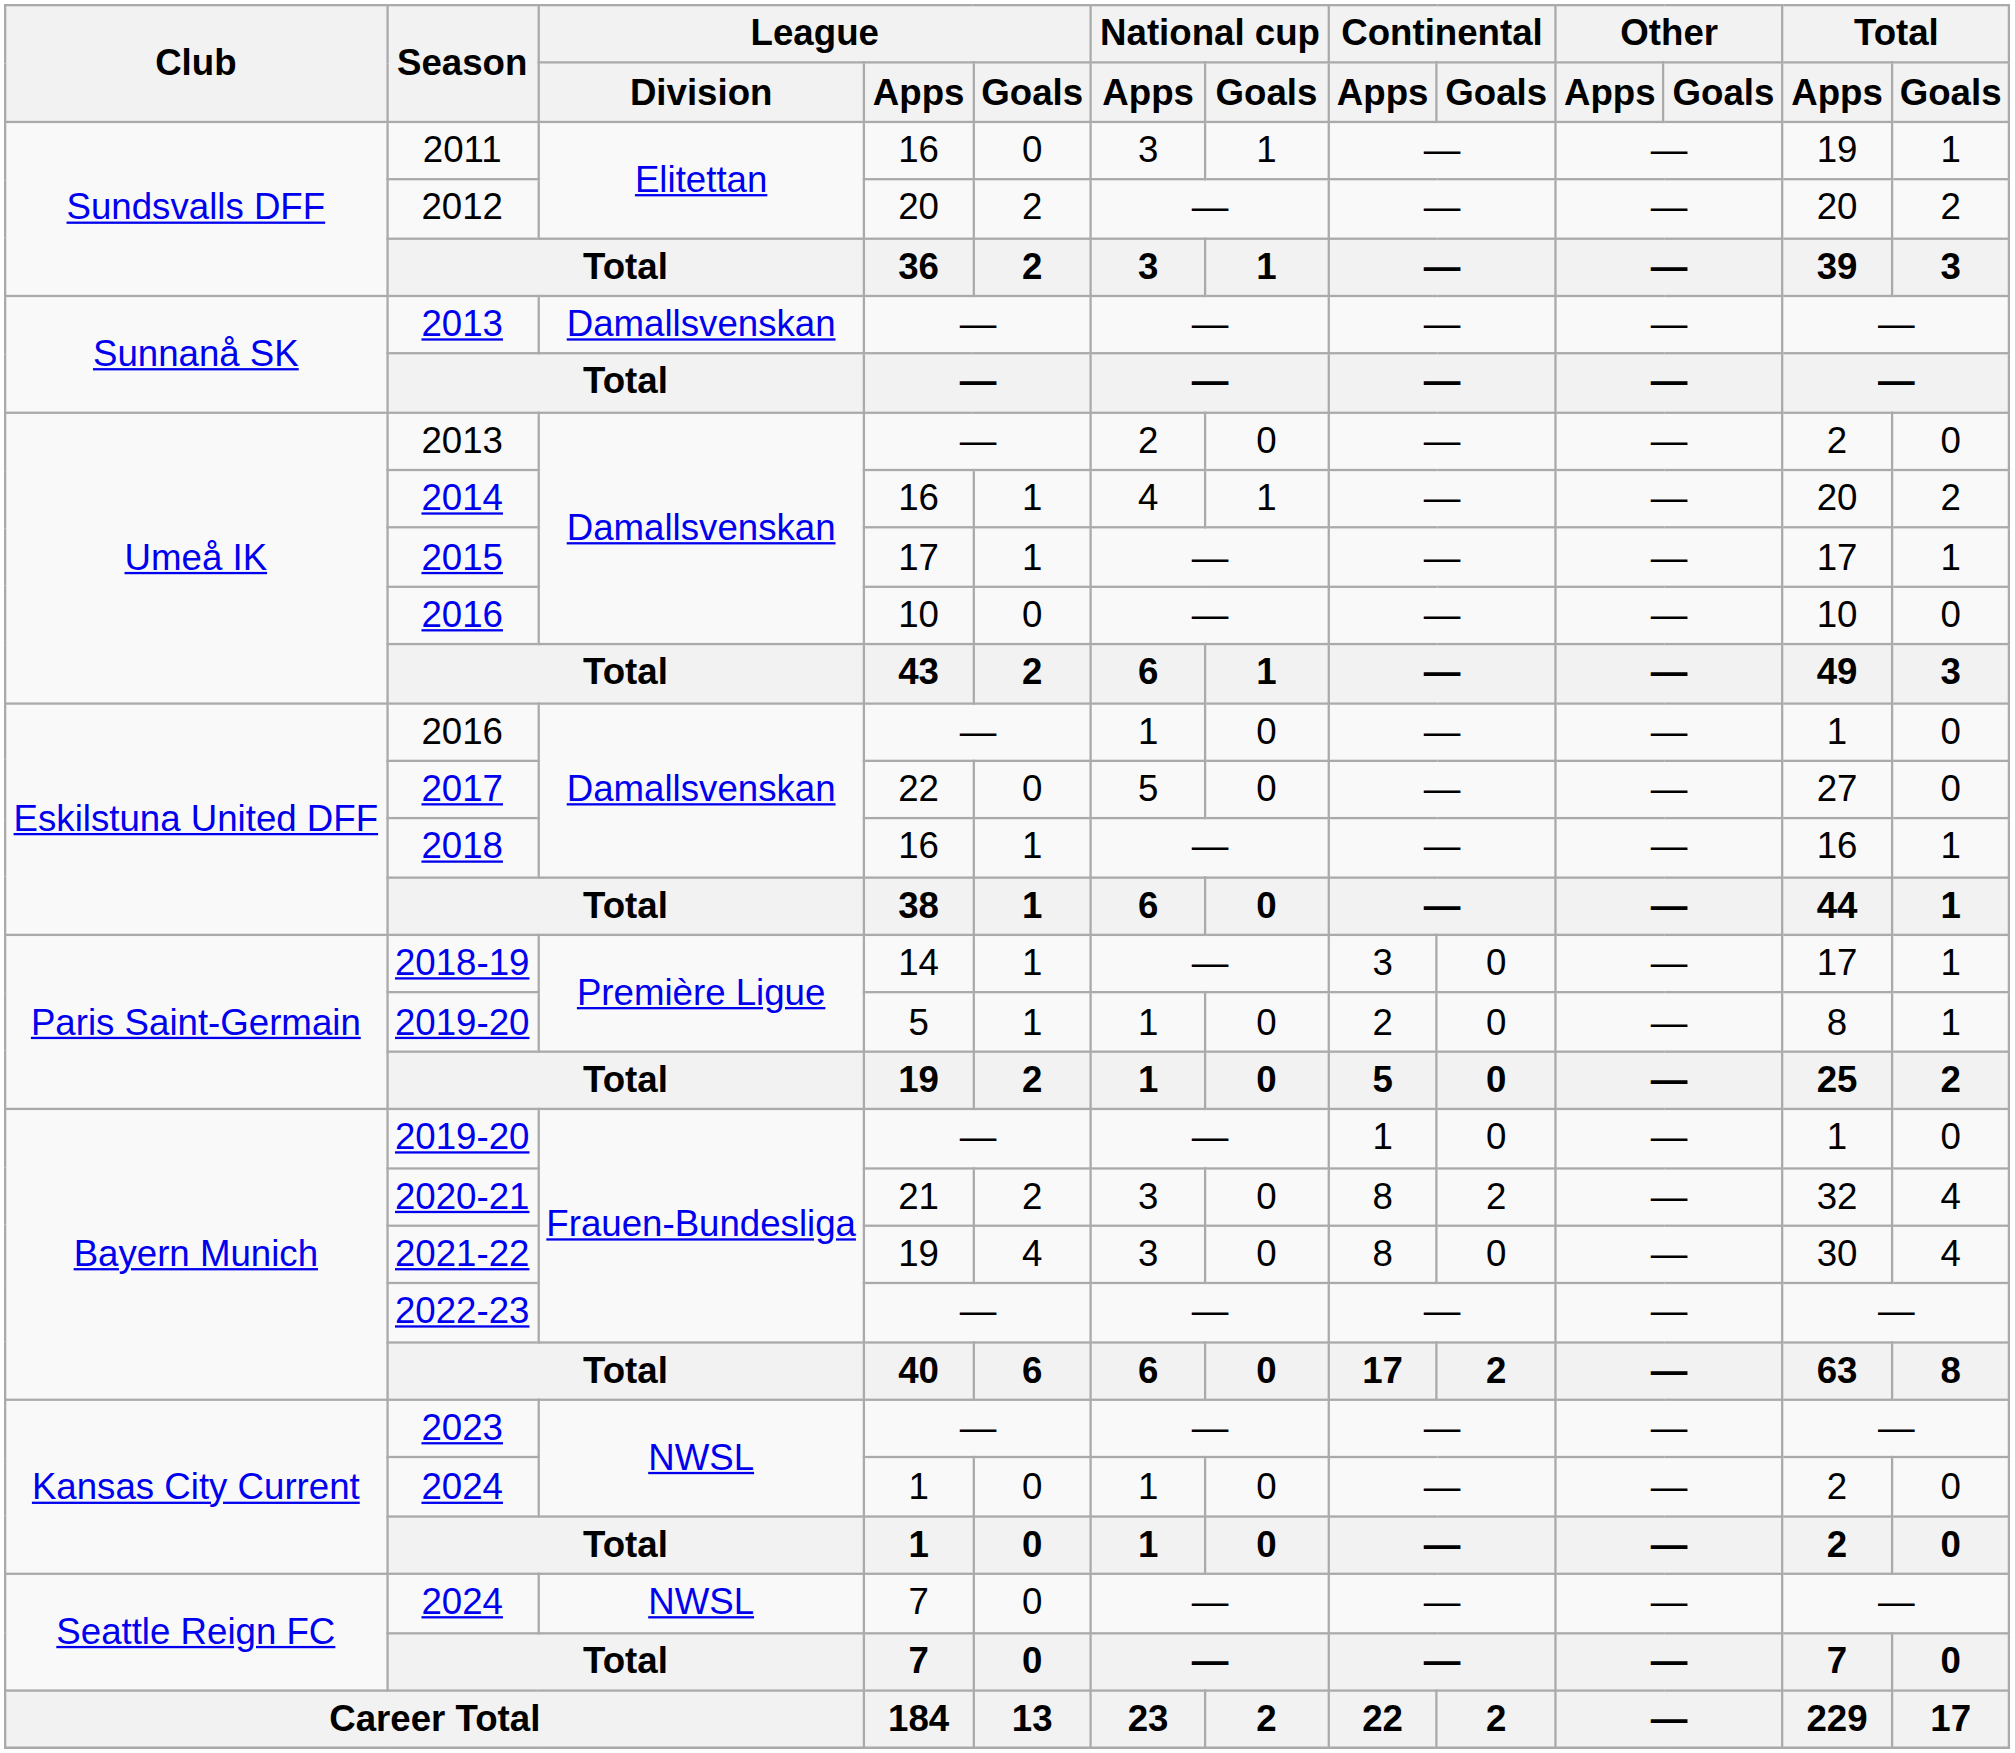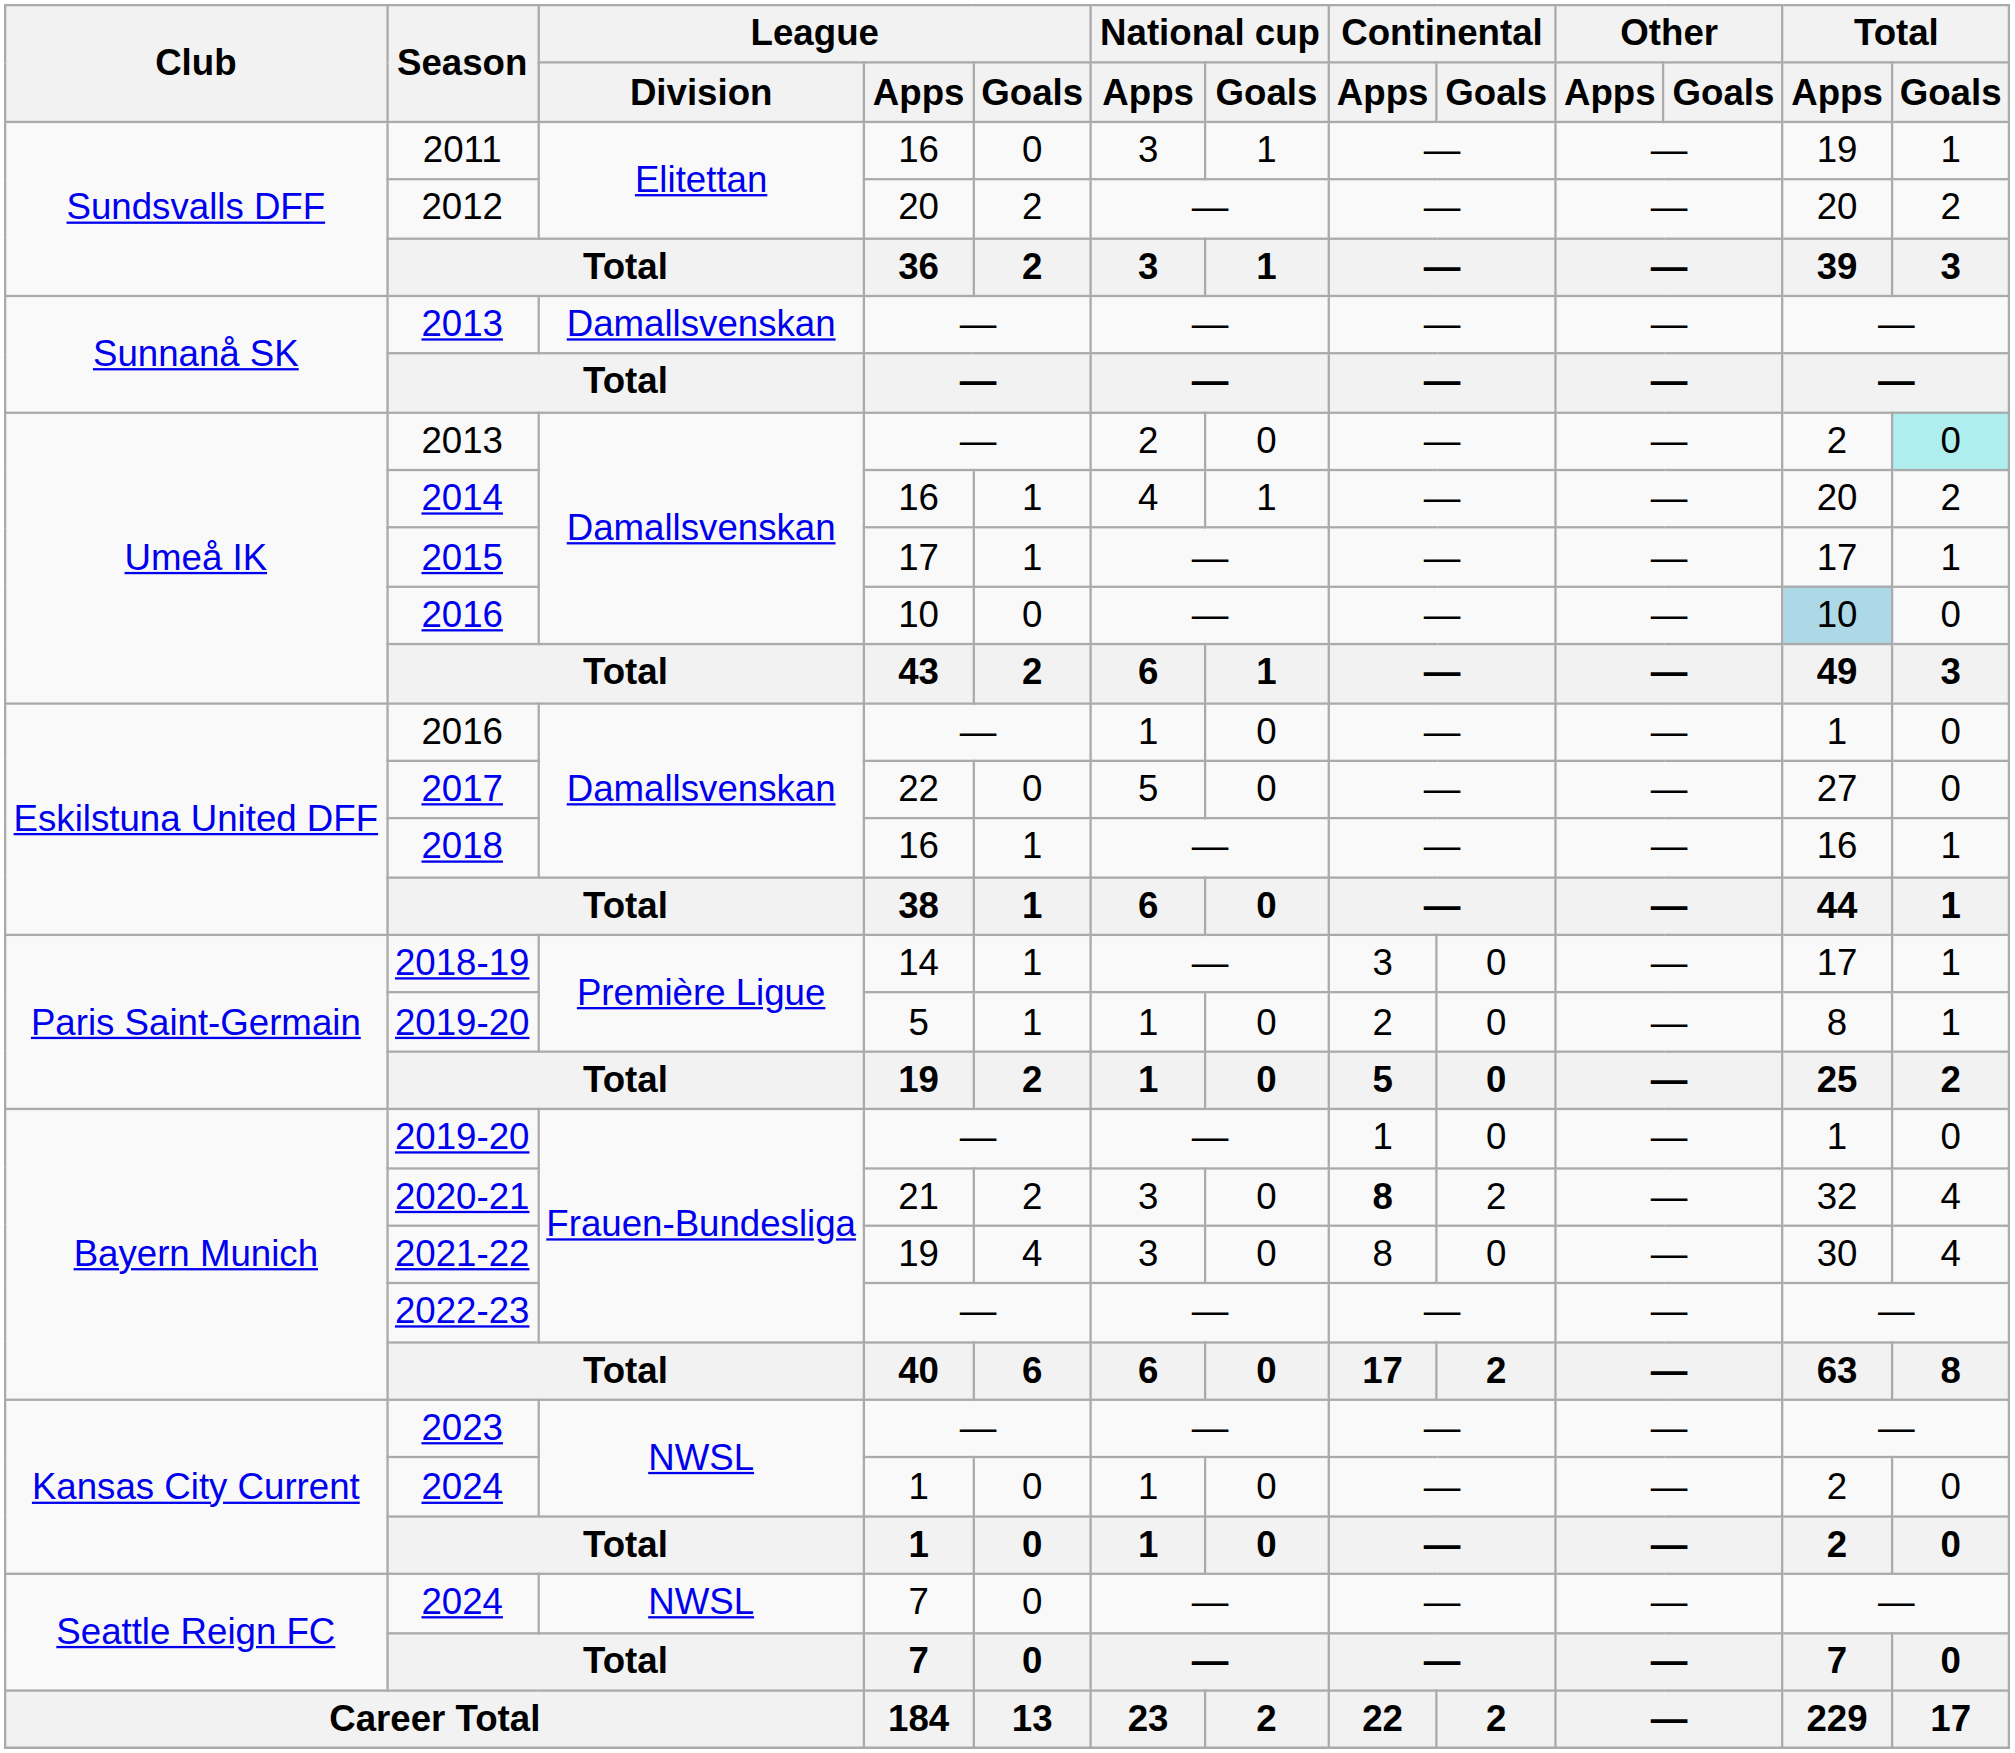Umeå IK / 2013 | Total / Goals: no background -> paleturquoise background
Umeå IK / 2016 | Total / Apps: no background -> lightblue background
2020-21 | Continental / Apps: normal -> bold
